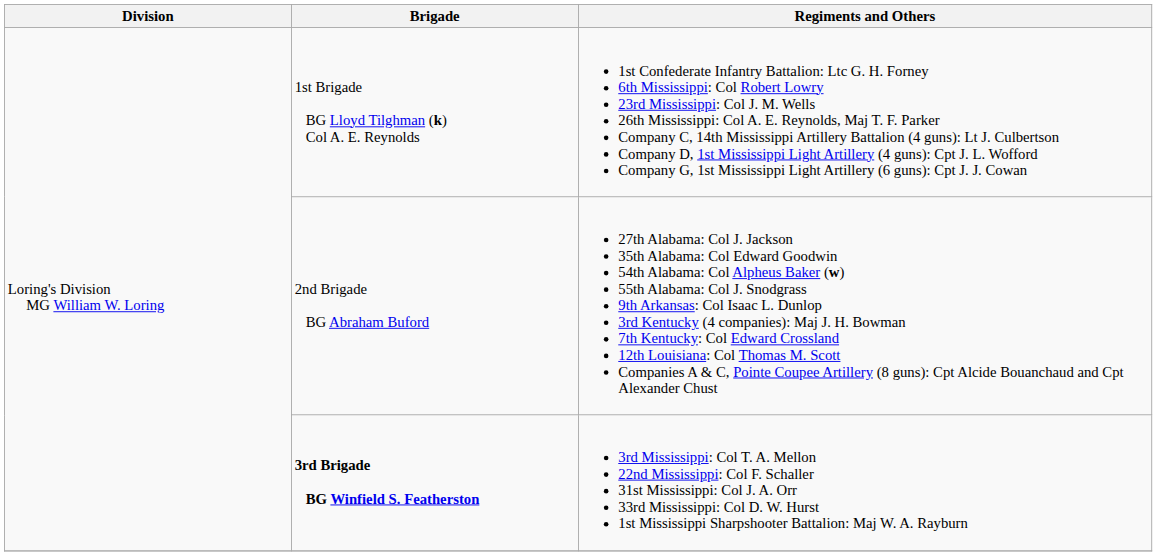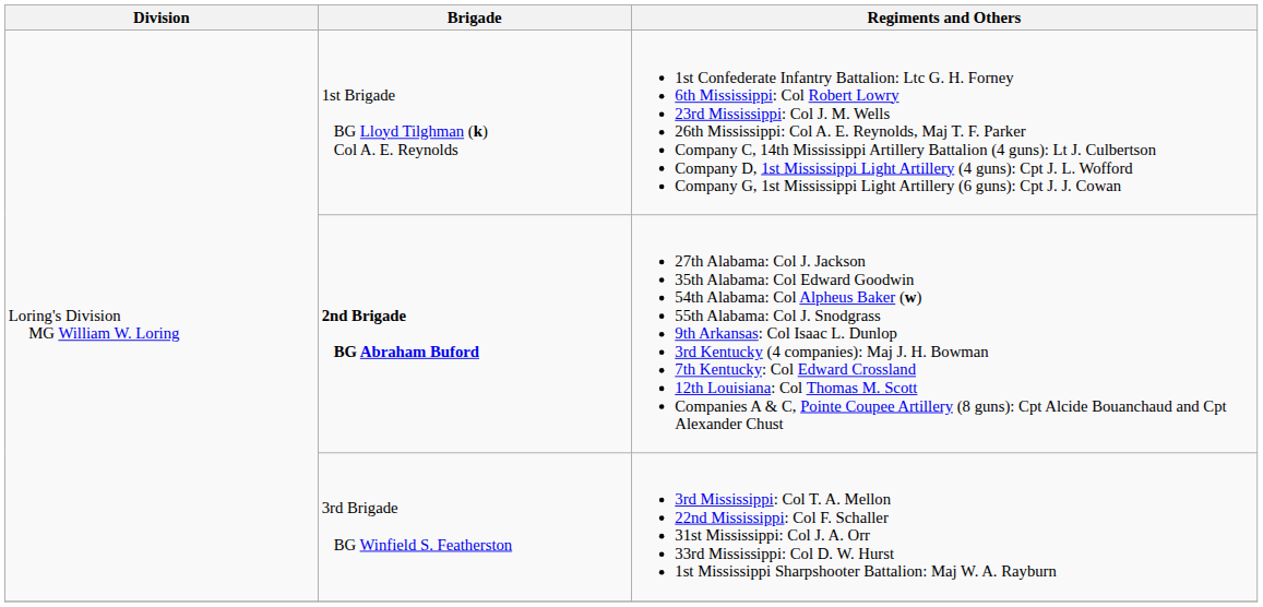2nd Brigade BG Abraham Buford | Brigade: normal -> bold
3rd Brigade BG Winfield S. Featherston | Brigade: bold -> normal
